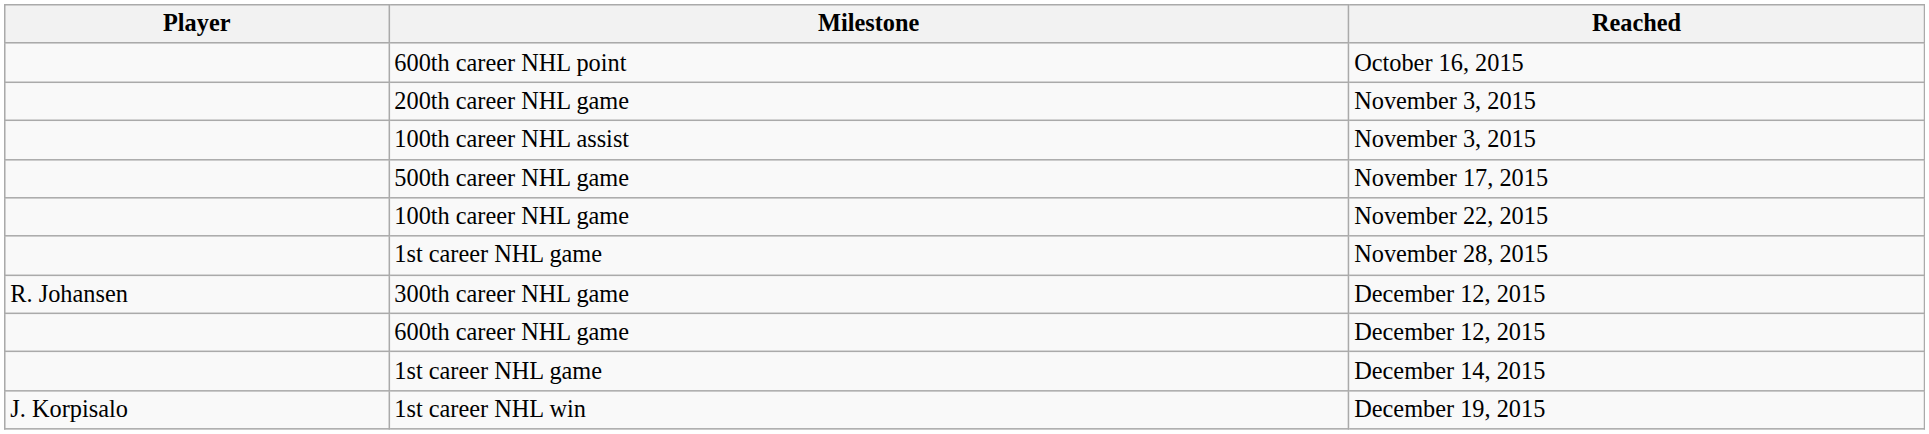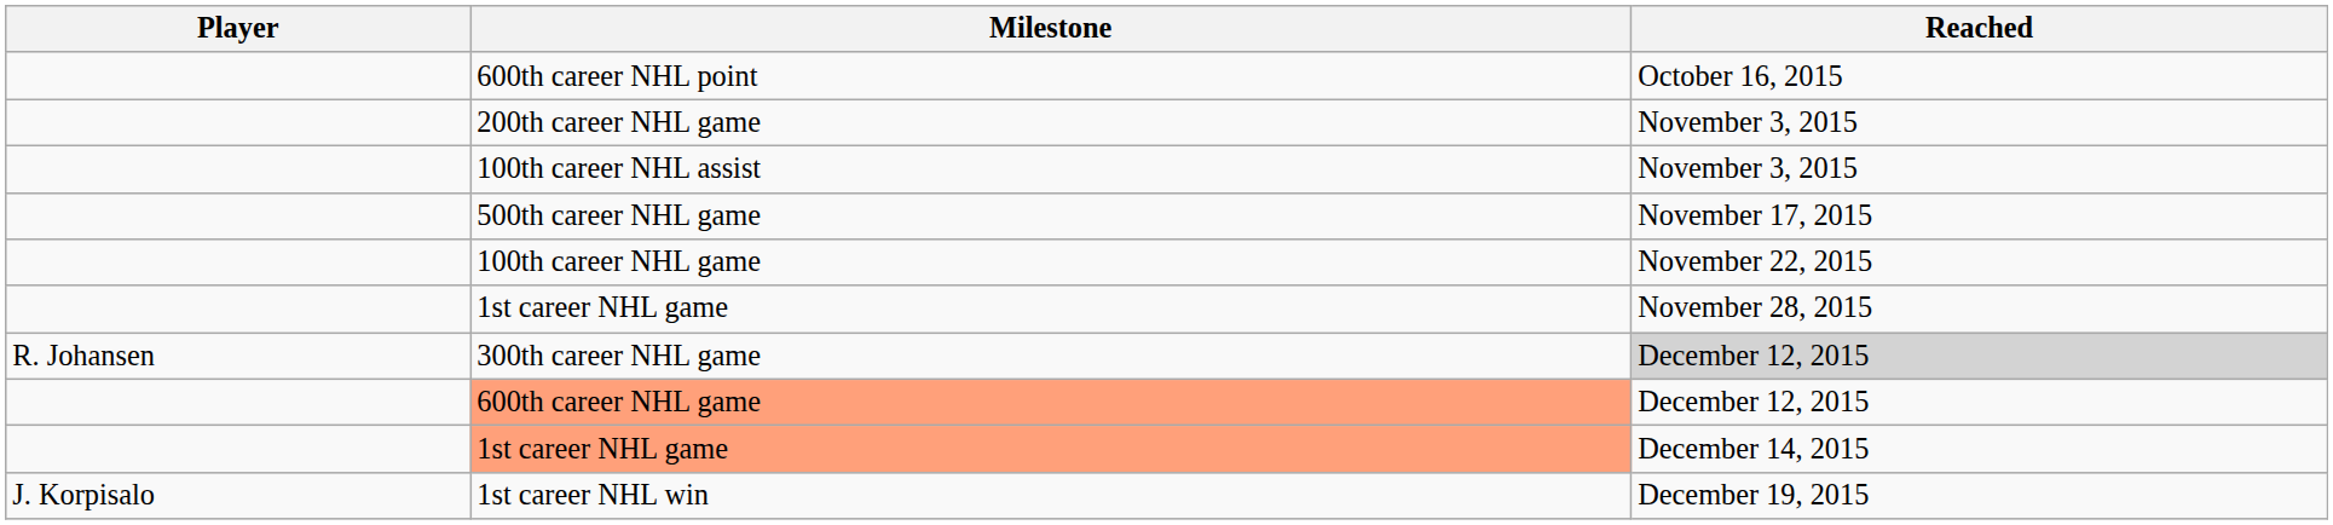row 8 | Reached: no background -> lightgrey background
row 9 | Milestone: no background -> lightsalmon background
row 10 | Milestone: no background -> lightsalmon background
